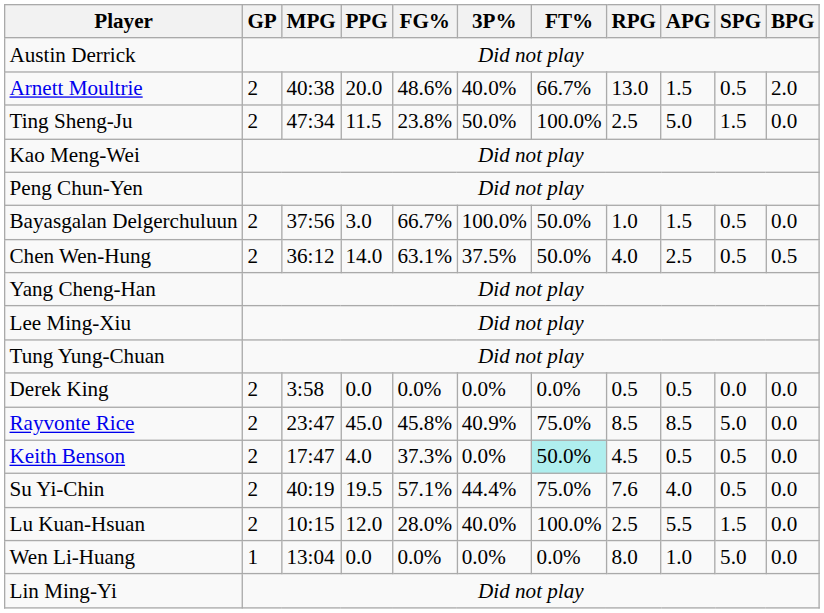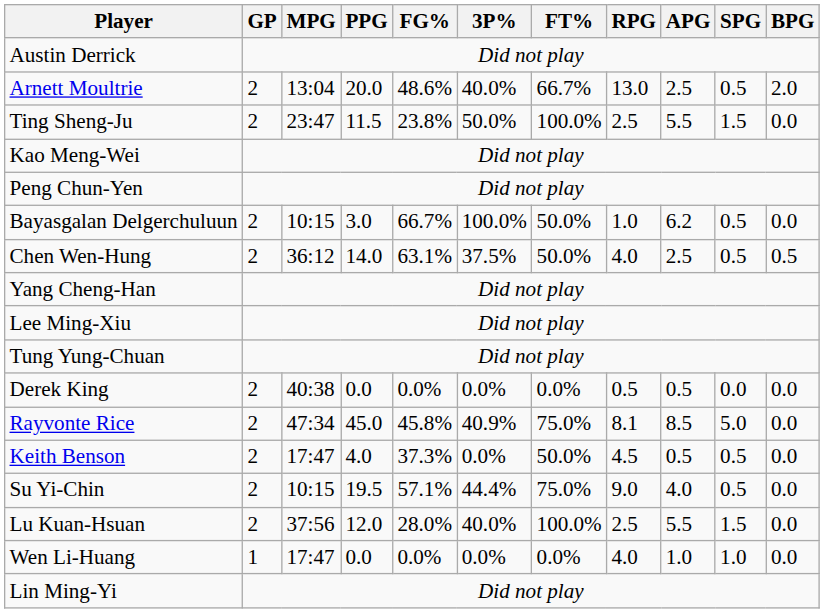Arnett Moultrie | MPG: 40:38 -> 13:04
Arnett Moultrie | APG: 1.5 -> 2.5
Ting Sheng-Ju | MPG: 47:34 -> 23:47
Ting Sheng-Ju | APG: 5.0 -> 5.5
Bayasgalan Delgerchuluun | MPG: 37:56 -> 10:15
Bayasgalan Delgerchuluun | APG: 1.5 -> 6.2
Derek King | MPG: 3:58 -> 40:38
Rayvonte Rice | MPG: 23:47 -> 47:34
Rayvonte Rice | RPG: 8.5 -> 8.1
Keith Benson | FT%: paleturquoise background -> no background
Su Yi-Chin | MPG: 40:19 -> 10:15
Su Yi-Chin | RPG: 7.6 -> 9.0
Lu Kuan-Hsuan | MPG: 10:15 -> 37:56
Wen Li-Huang | MPG: 13:04 -> 17:47
Wen Li-Huang | RPG: 8.0 -> 4.0
Wen Li-Huang | SPG: 5.0 -> 1.0
